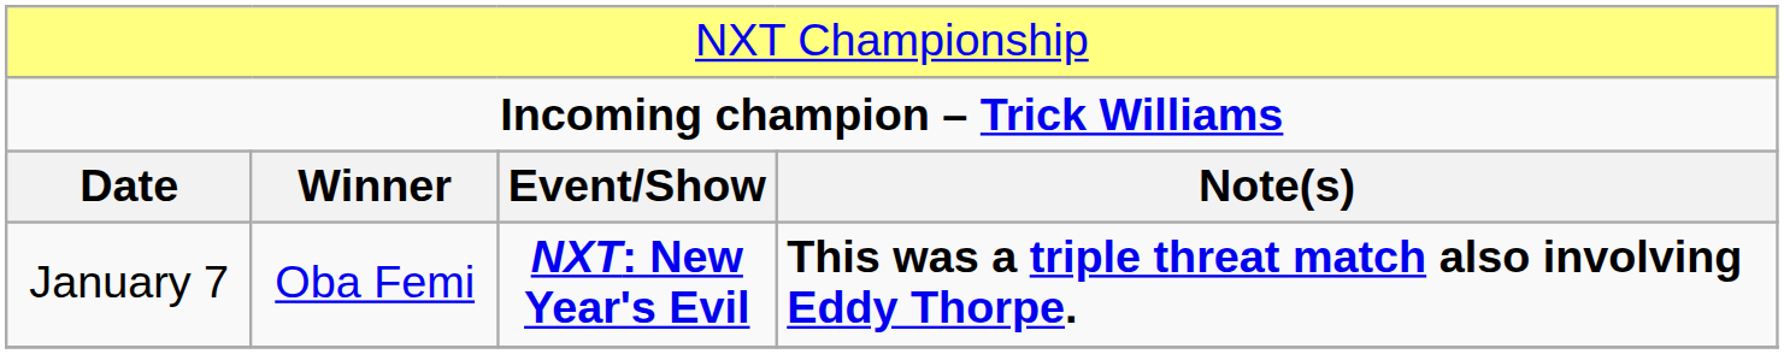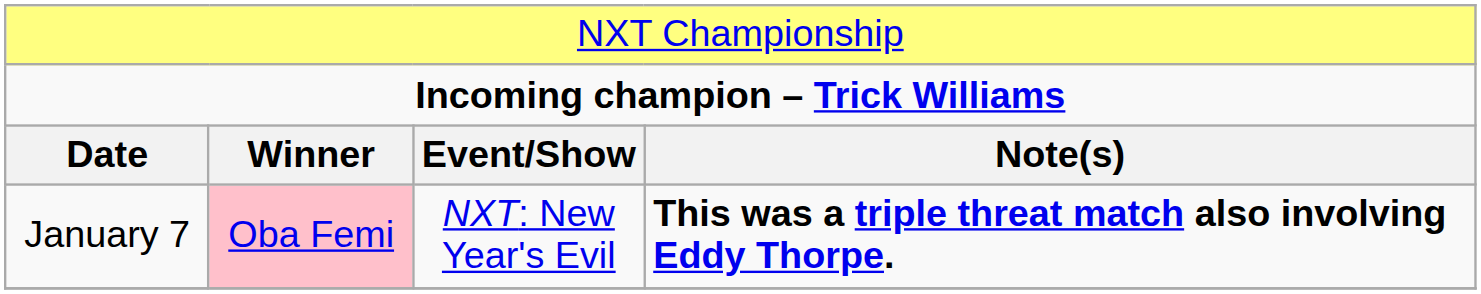January 7 | column 2: no background -> pink background
January 7 | column 3: bold -> normal
